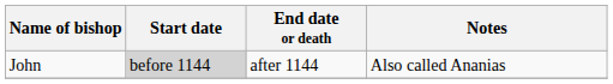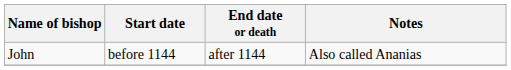John | Start date: lightgrey background -> no background
